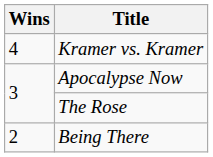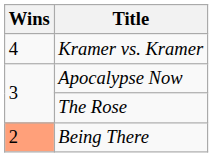Being There | Wins: no background -> lightsalmon background
